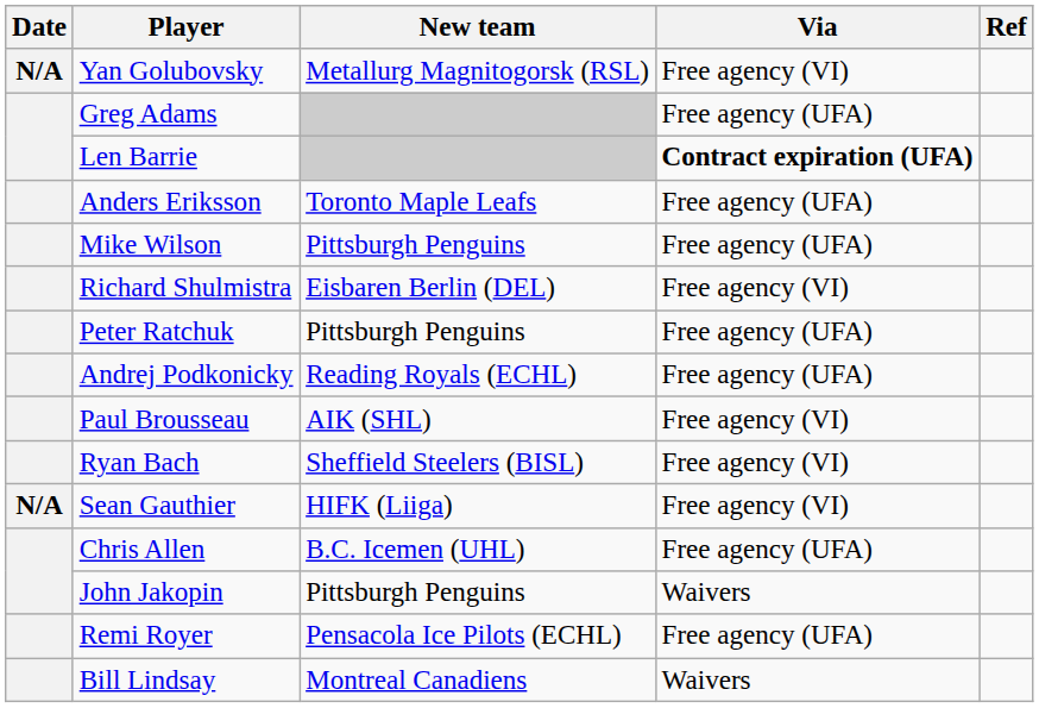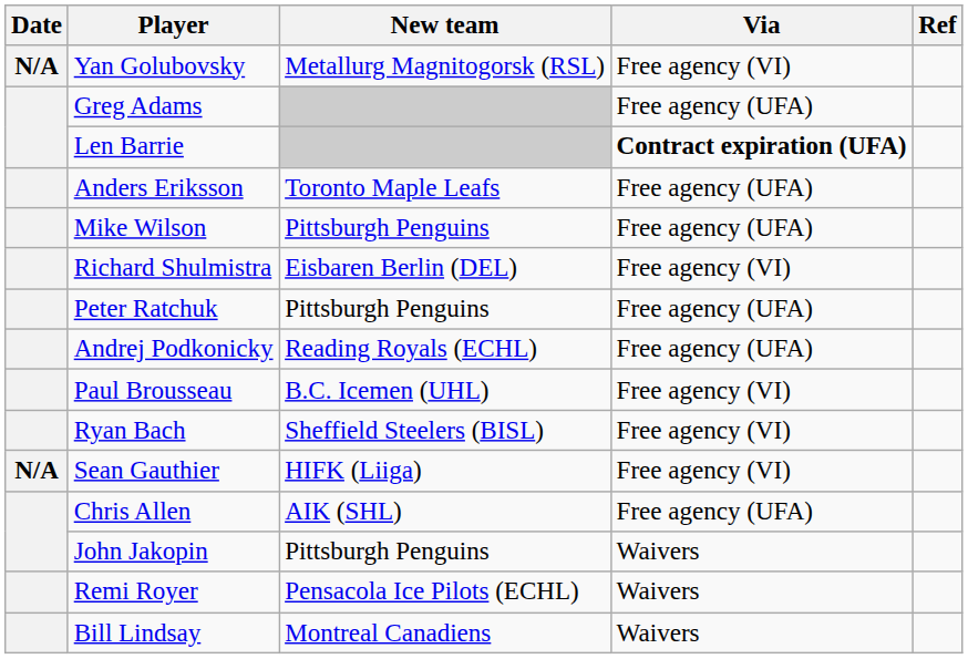Paul Brousseau | New team: AIK (SHL) -> B.C. Icemen (UHL)
Chris Allen | New team: B.C. Icemen (UHL) -> AIK (SHL)
Remi Royer | Via: Free agency (UFA) -> Waivers
